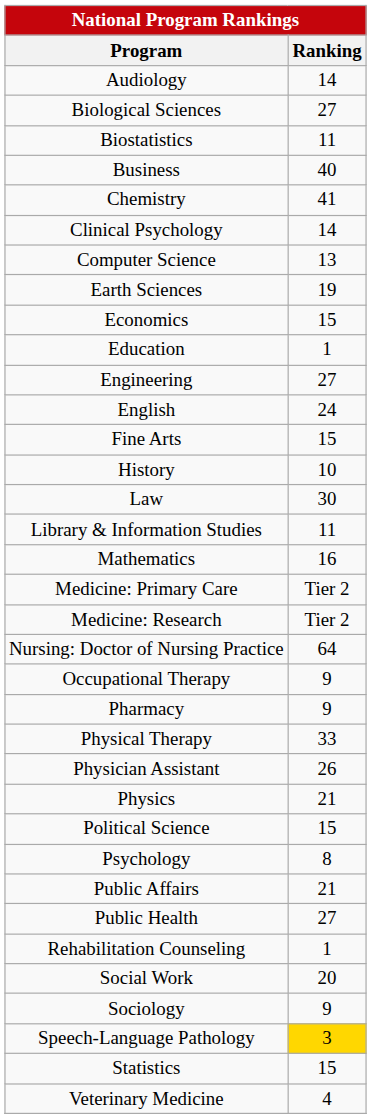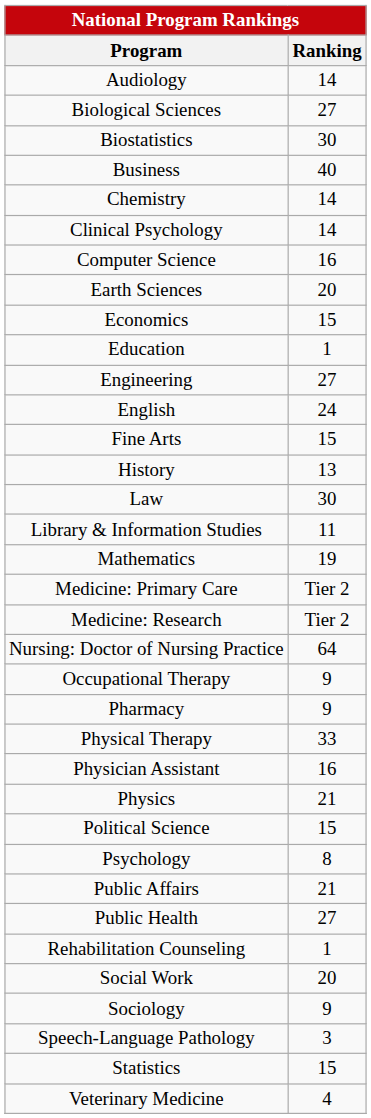Biostatistics | Ranking: 11 -> 30
Chemistry | Ranking: 41 -> 14
Computer Science | Ranking: 13 -> 16
Earth Sciences | Ranking: 19 -> 20
History | Ranking: 10 -> 13
Mathematics | Ranking: 16 -> 19
Physician Assistant | Ranking: 26 -> 16
Speech-Language Pathology | Ranking: gold background -> no background
